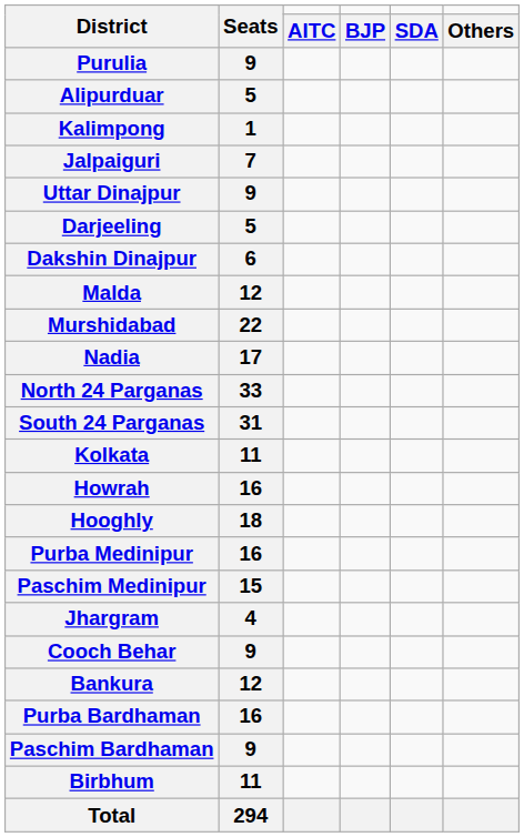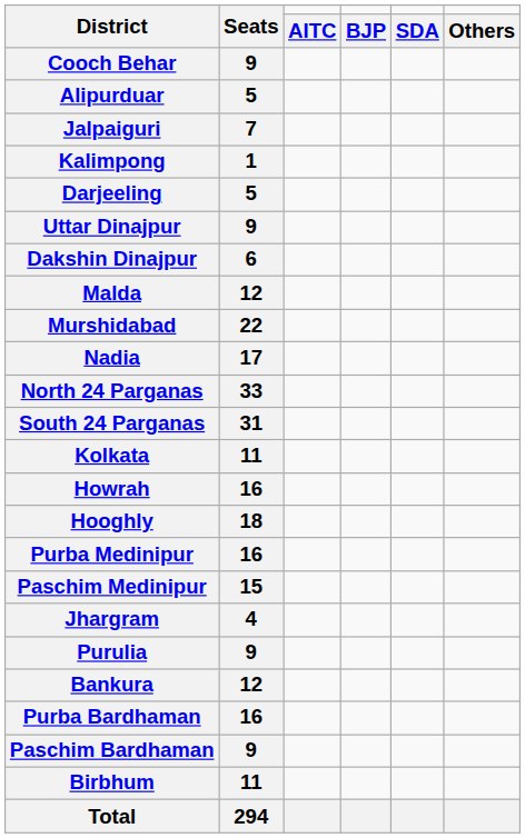rows swapped: Cooch Behar <-> Purulia
rows swapped: Jalpaiguri <-> Kalimpong
rows swapped: Darjeeling <-> Uttar Dinajpur
